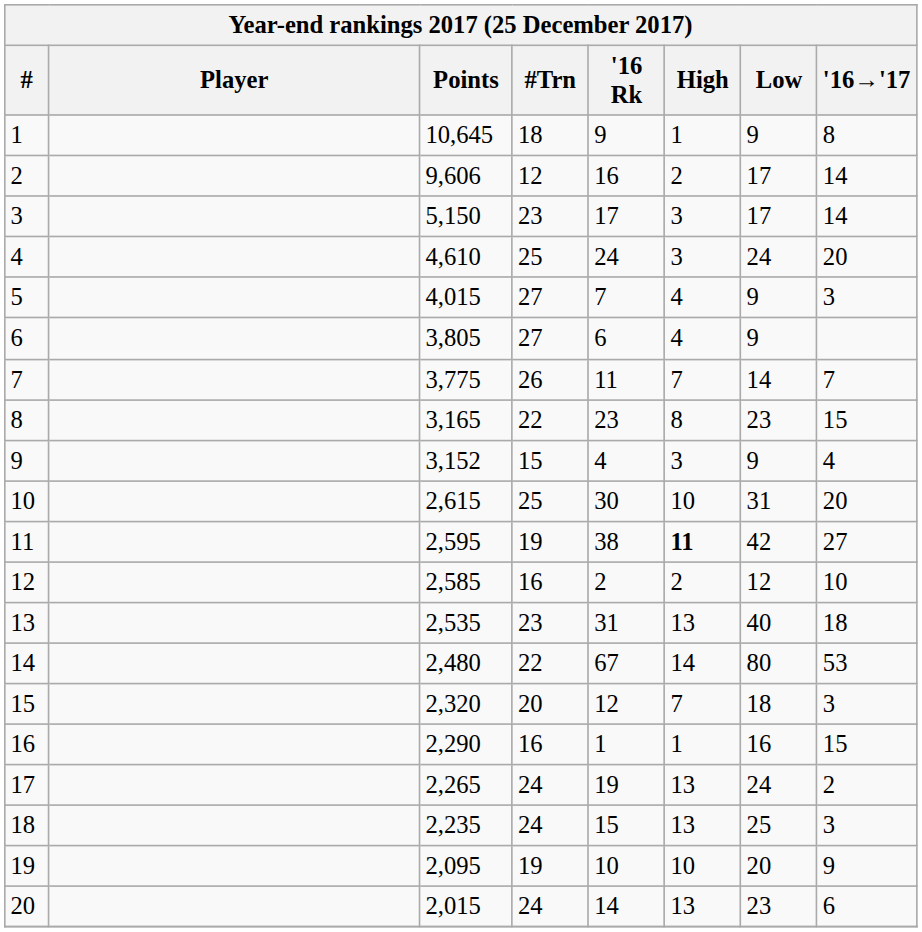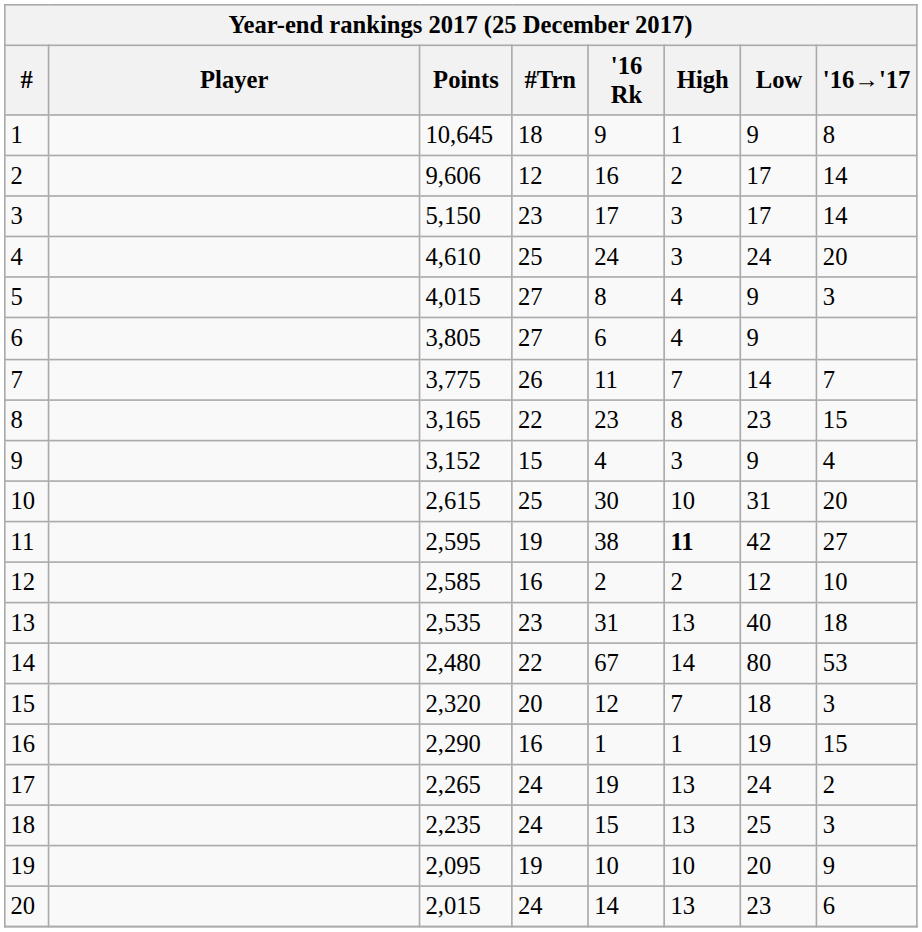row 7 | '16 Rk: 7 -> 8
row 18 | Low: 16 -> 19
